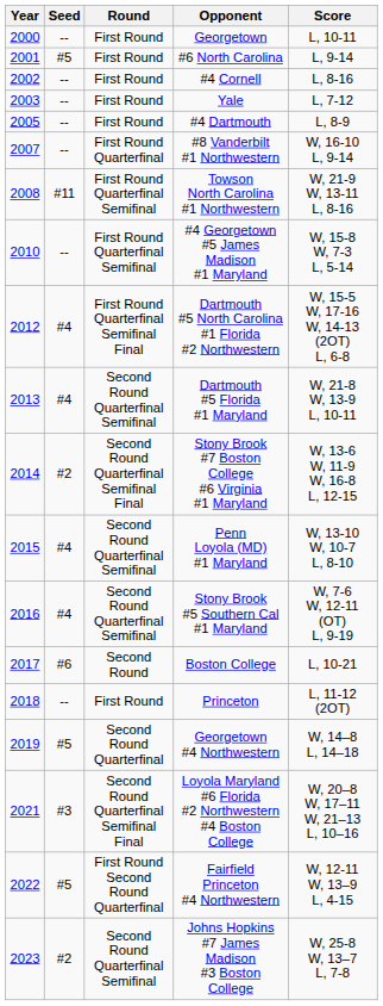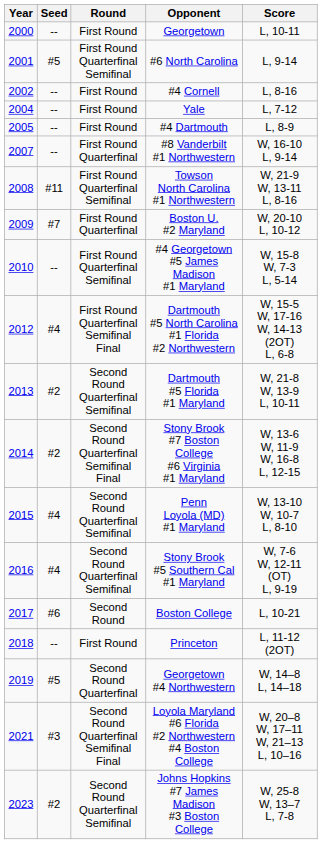#6 North Carolina | Round: First Round -> First Round Quarterfinal Semifinal
Yale | Year: 2003 -> 2004
+ row: 2009 | #7 | First Round Quarterfinal | Boston U. #2 Maryland | W, 20-10 L, 10-12
Dartmouth #5 Florida #1 Maryland | Seed: #4 -> #2
- row: 2022 | #5 | First Round Second Round Quarterfinal | Fairfield Princeton #4 Northwestern | W, 12-11 W, 13–9 L, 4-15
